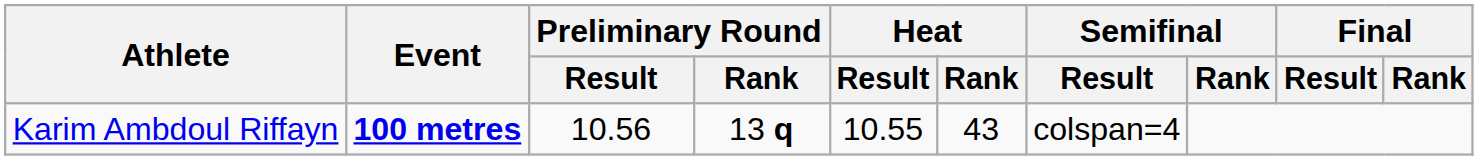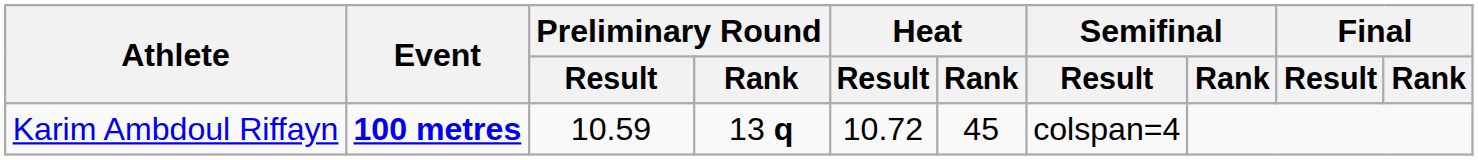Karim Ambdoul Riffayn | Preliminary Round / Result: 10.56 -> 10.59
Karim Ambdoul Riffayn | Heat / Result: 10.55 -> 10.72
Karim Ambdoul Riffayn | Heat / Rank: 43 -> 45
